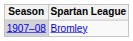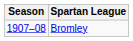Bromley | Season: lightgrey background -> no background
